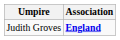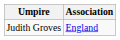Judith Groves | Association: bold -> normal
